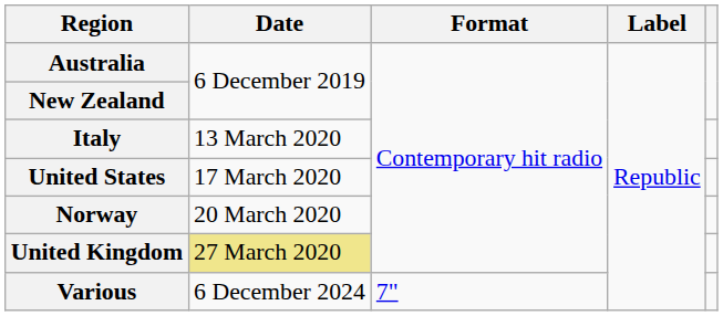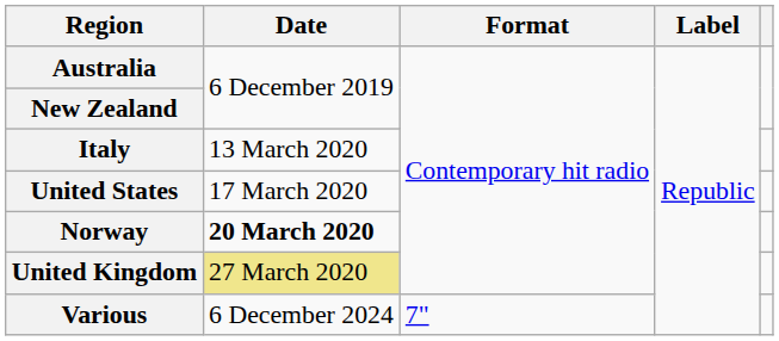Norway | Date: normal -> bold
